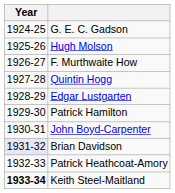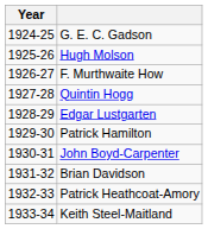Brian Davidson | Year: lavender background -> no background
Keith Steel-Maitland | Year: bold -> normal
